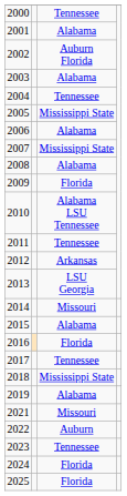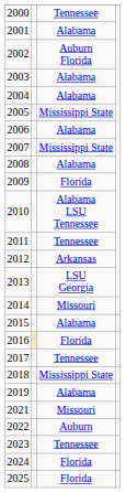2004 | column 3: Tennessee -> Alabama
